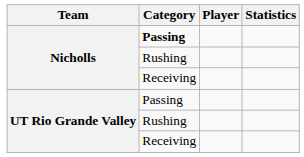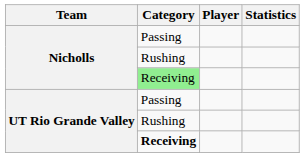Nicholls / Passing | Category: bold -> normal
Nicholls / Receiving | Category: no background -> lightgreen background
UT Rio Grande Valley / Receiving | Category: normal -> bold
